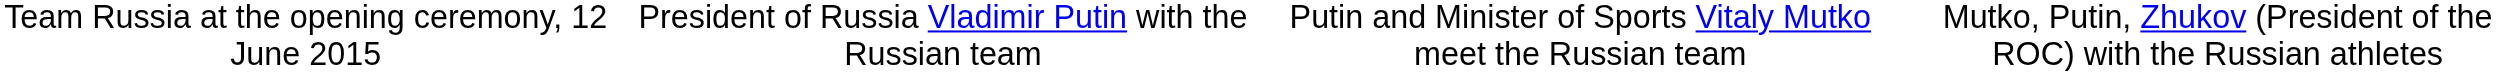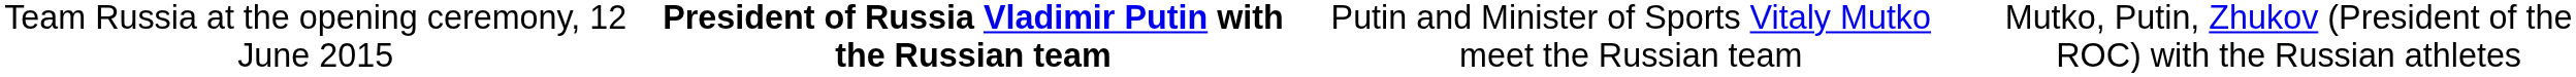Team Russia at the opening ceremony, 12 June 2015 | column 2: normal -> bold
